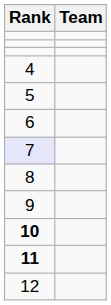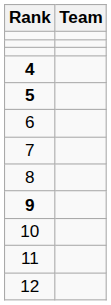row 5 | Rank: normal -> bold
row 6 | Rank: normal -> bold
row 8 | Rank: lavender background -> no background
row 10 | Rank: normal -> bold
row 11 | Rank: bold -> normal
row 12 | Rank: bold -> normal
